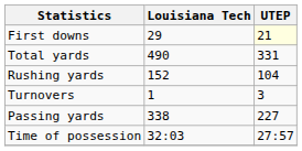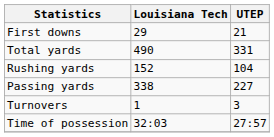First downs | UTEP: lightyellow background -> no background
rows swapped: Passing yards <-> Turnovers
